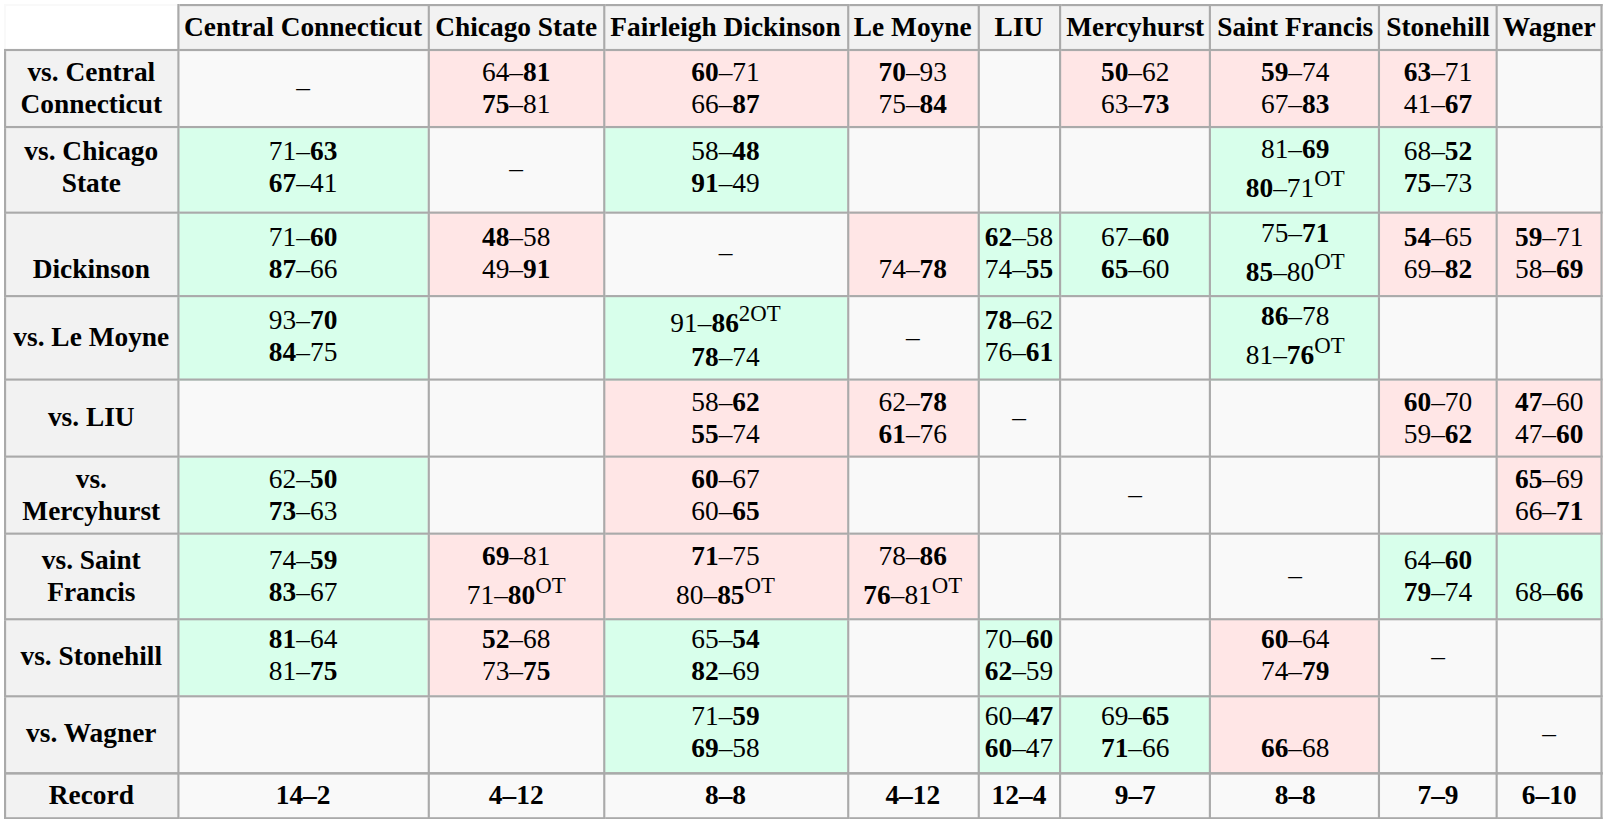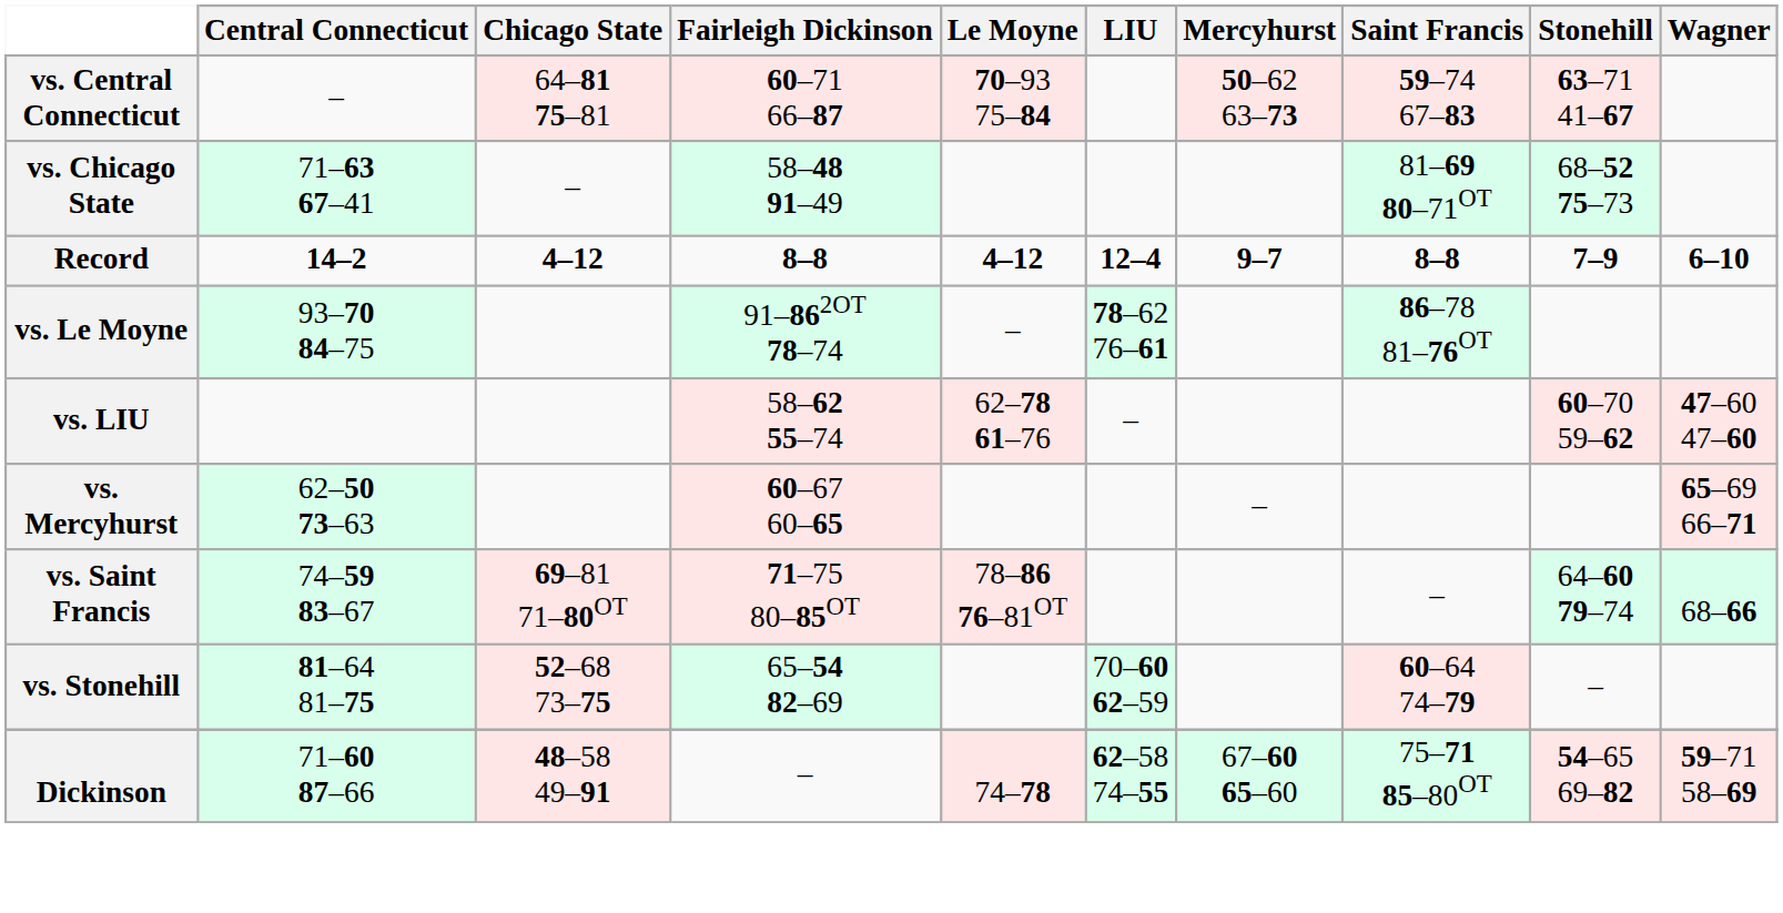rows swapped: Dickinson <-> Record
- row: vs. Wagner | 71–59 69–58 | 60–47 60–47 | 69–65 71–66 | 66–68 | –
